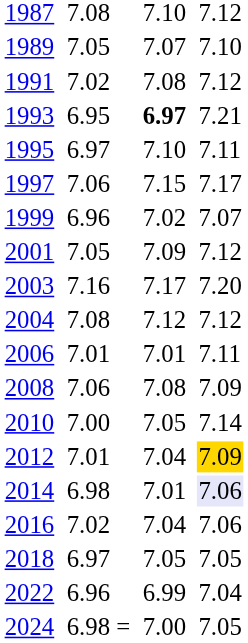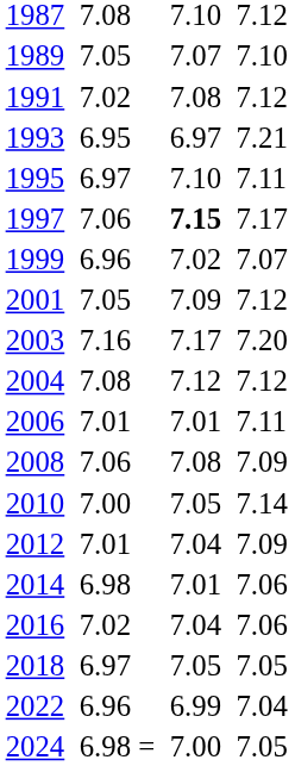1993 | column 3: bold -> normal
1997 | column 3: normal -> bold
2012 | column 4: gold background -> no background
2014 | column 4: lavender background -> no background
